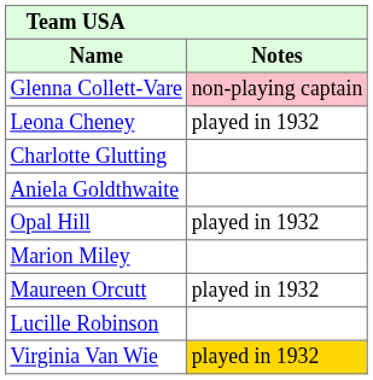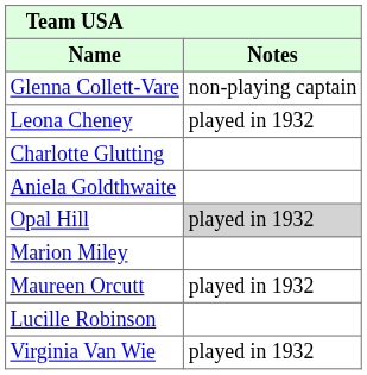Glenna Collett-Vare | Notes: pink background -> no background
Opal Hill | Notes: no background -> lightgrey background
Virginia Van Wie | Notes: gold background -> no background
